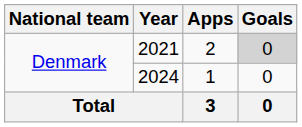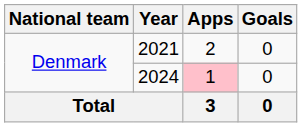2021 | Goals: lightgrey background -> no background
2024 | Apps: no background -> pink background
